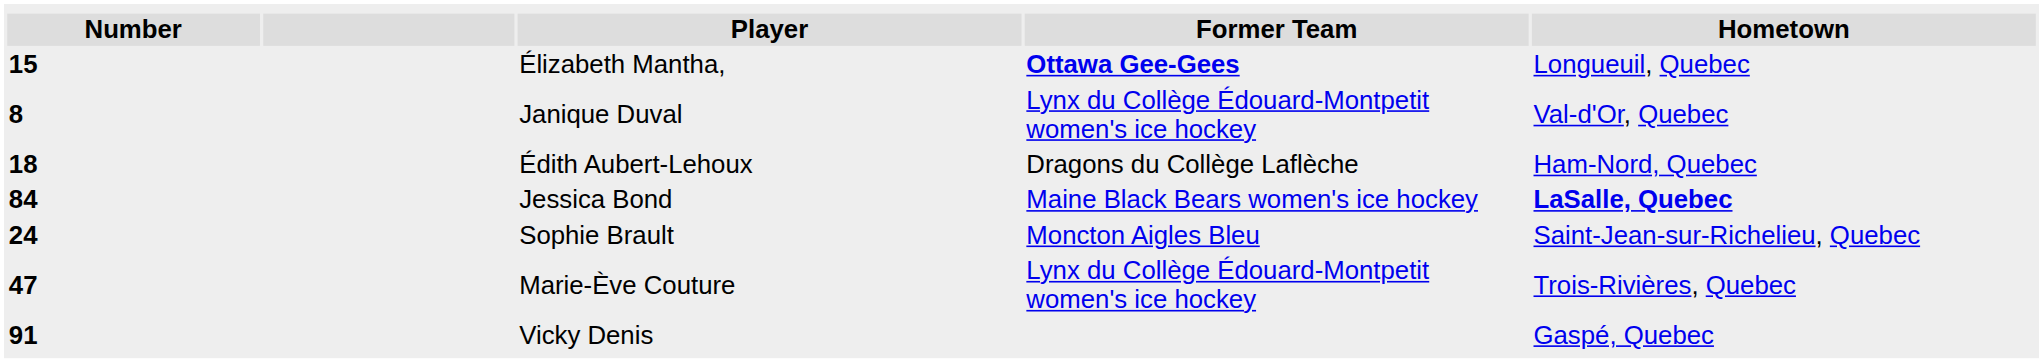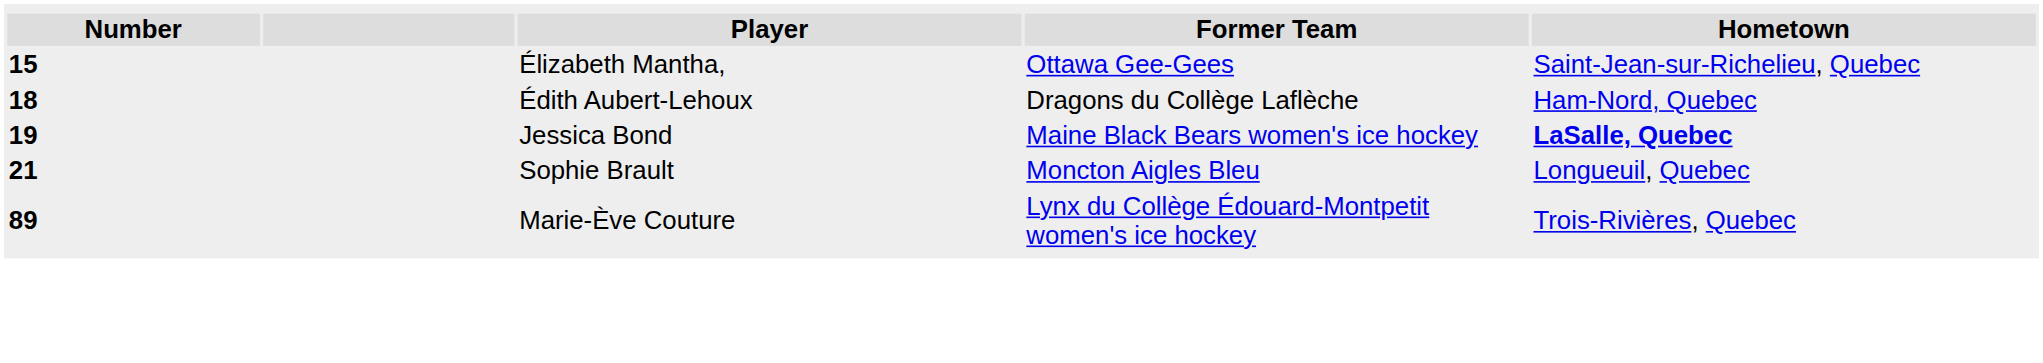Élizabeth Mantha, | Former Team: bold -> normal
Élizabeth Mantha, | Hometown: Longueuil, Quebec -> Saint-Jean-sur-Richelieu, Quebec
- row: 8 | Janique Duval | Lynx du Collège Édouard-Montpetit women's ice hockey | Val-d'Or, Quebec
Jessica Bond | Number: 84 -> 19
Sophie Brault | Number: 24 -> 21
Sophie Brault | Hometown: Saint-Jean-sur-Richelieu, Quebec -> Longueuil, Quebec
Marie-Ève Couture | Number: 47 -> 89
- row: 91 | Vicky Denis | Gaspé, Quebec
